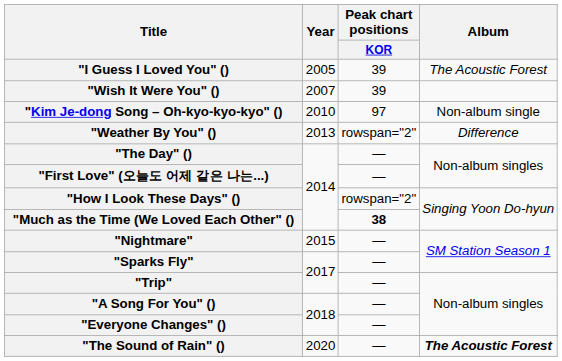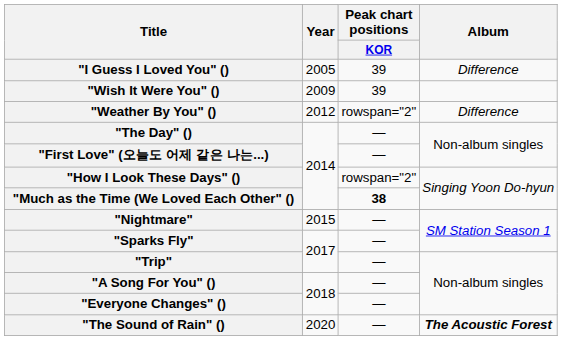"I Guess I Loved You" () | Album: The Acoustic Forest -> Difference
"Wish It Were You" () | Year: 2007 -> 2009
- row: "Kim Je-dong Song – Oh-kyo-kyo-kyo" () | 2010 | 97 | Non-album single
"Weather By You" () | Year: 2013 -> 2012
